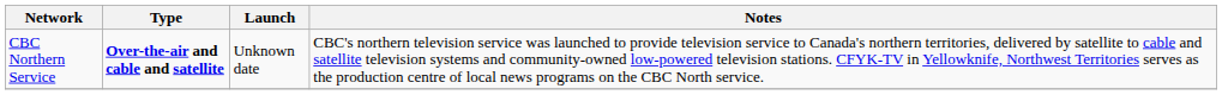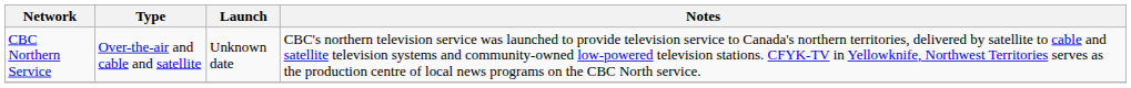CBC Northern Service | Type: bold -> normal
